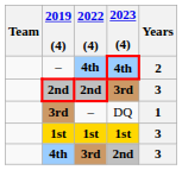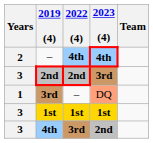columns swapped: Team <-> Years
row 4 | 2023 (4): no background -> lightsalmon background
